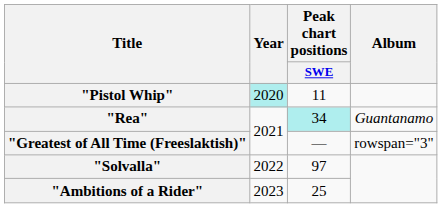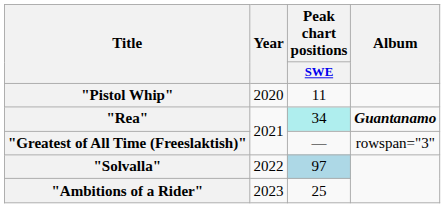"Pistol Whip" | Year: paleturquoise background -> no background
"Rea" | Album: normal -> bold
"Solvalla" | Peak chart positions / SWE: no background -> lightblue background
